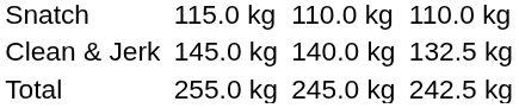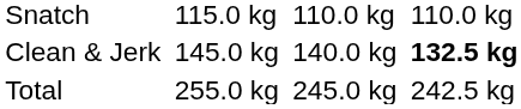Clean & Jerk | column 4: normal -> bold
